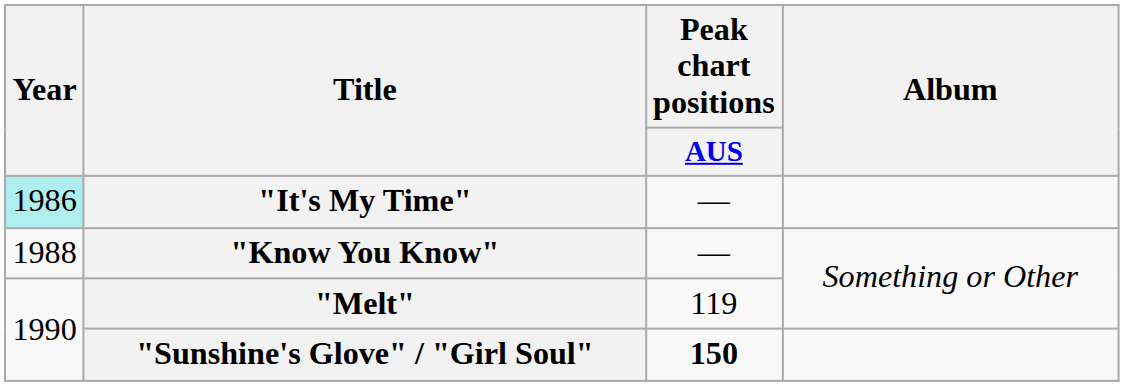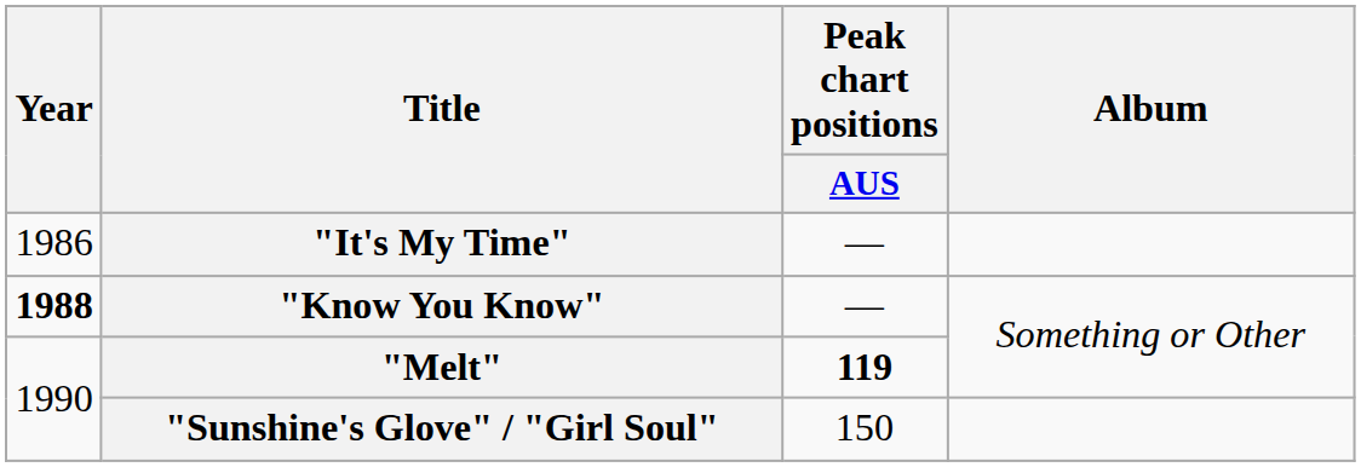"It's My Time" | Year: paleturquoise background -> no background
"Know You Know" | Year: normal -> bold
"Melt" | Peak chart positions / AUS: normal -> bold
"Sunshine's Glove" / "Girl Soul" | Peak chart positions / AUS: bold -> normal
